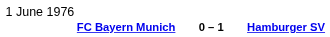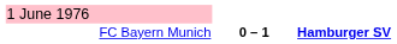1 June 1976 | column 1: no background -> pink background
FC Bayern Munich | column 1: bold -> normal
